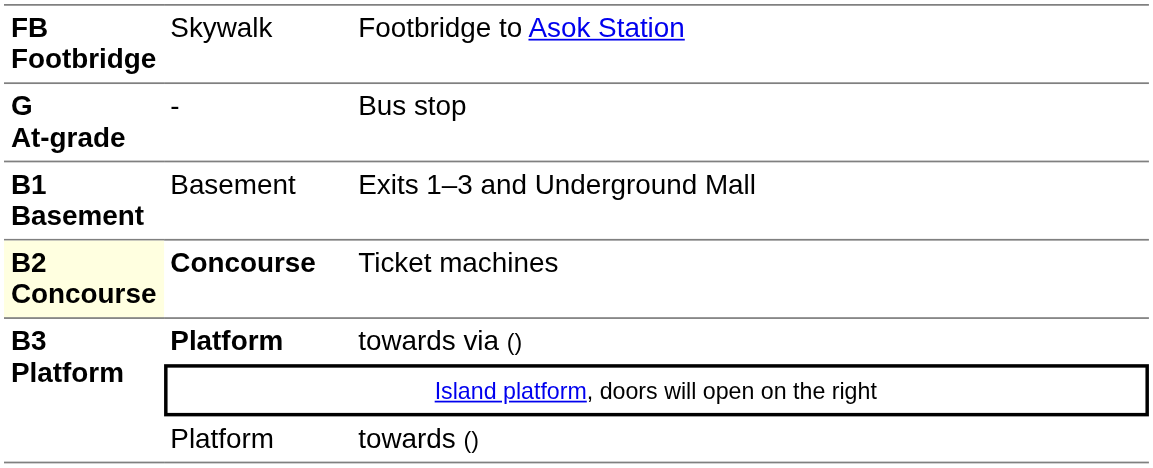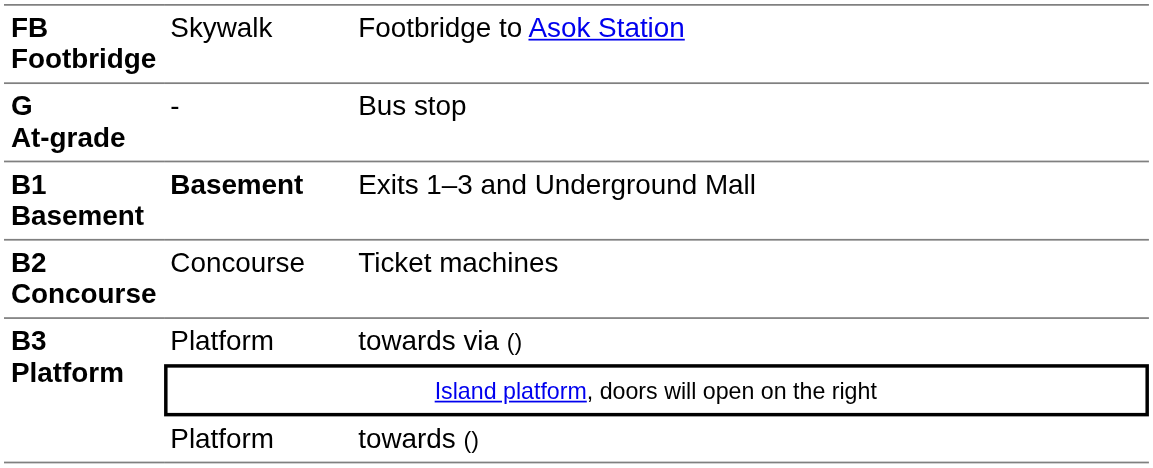Exits 1–3 and Underground Mall | column 2: normal -> bold
Ticket machines | column 1: lightyellow background -> no background
Ticket machines | column 2: bold -> normal
towards via () | column 2: bold -> normal
